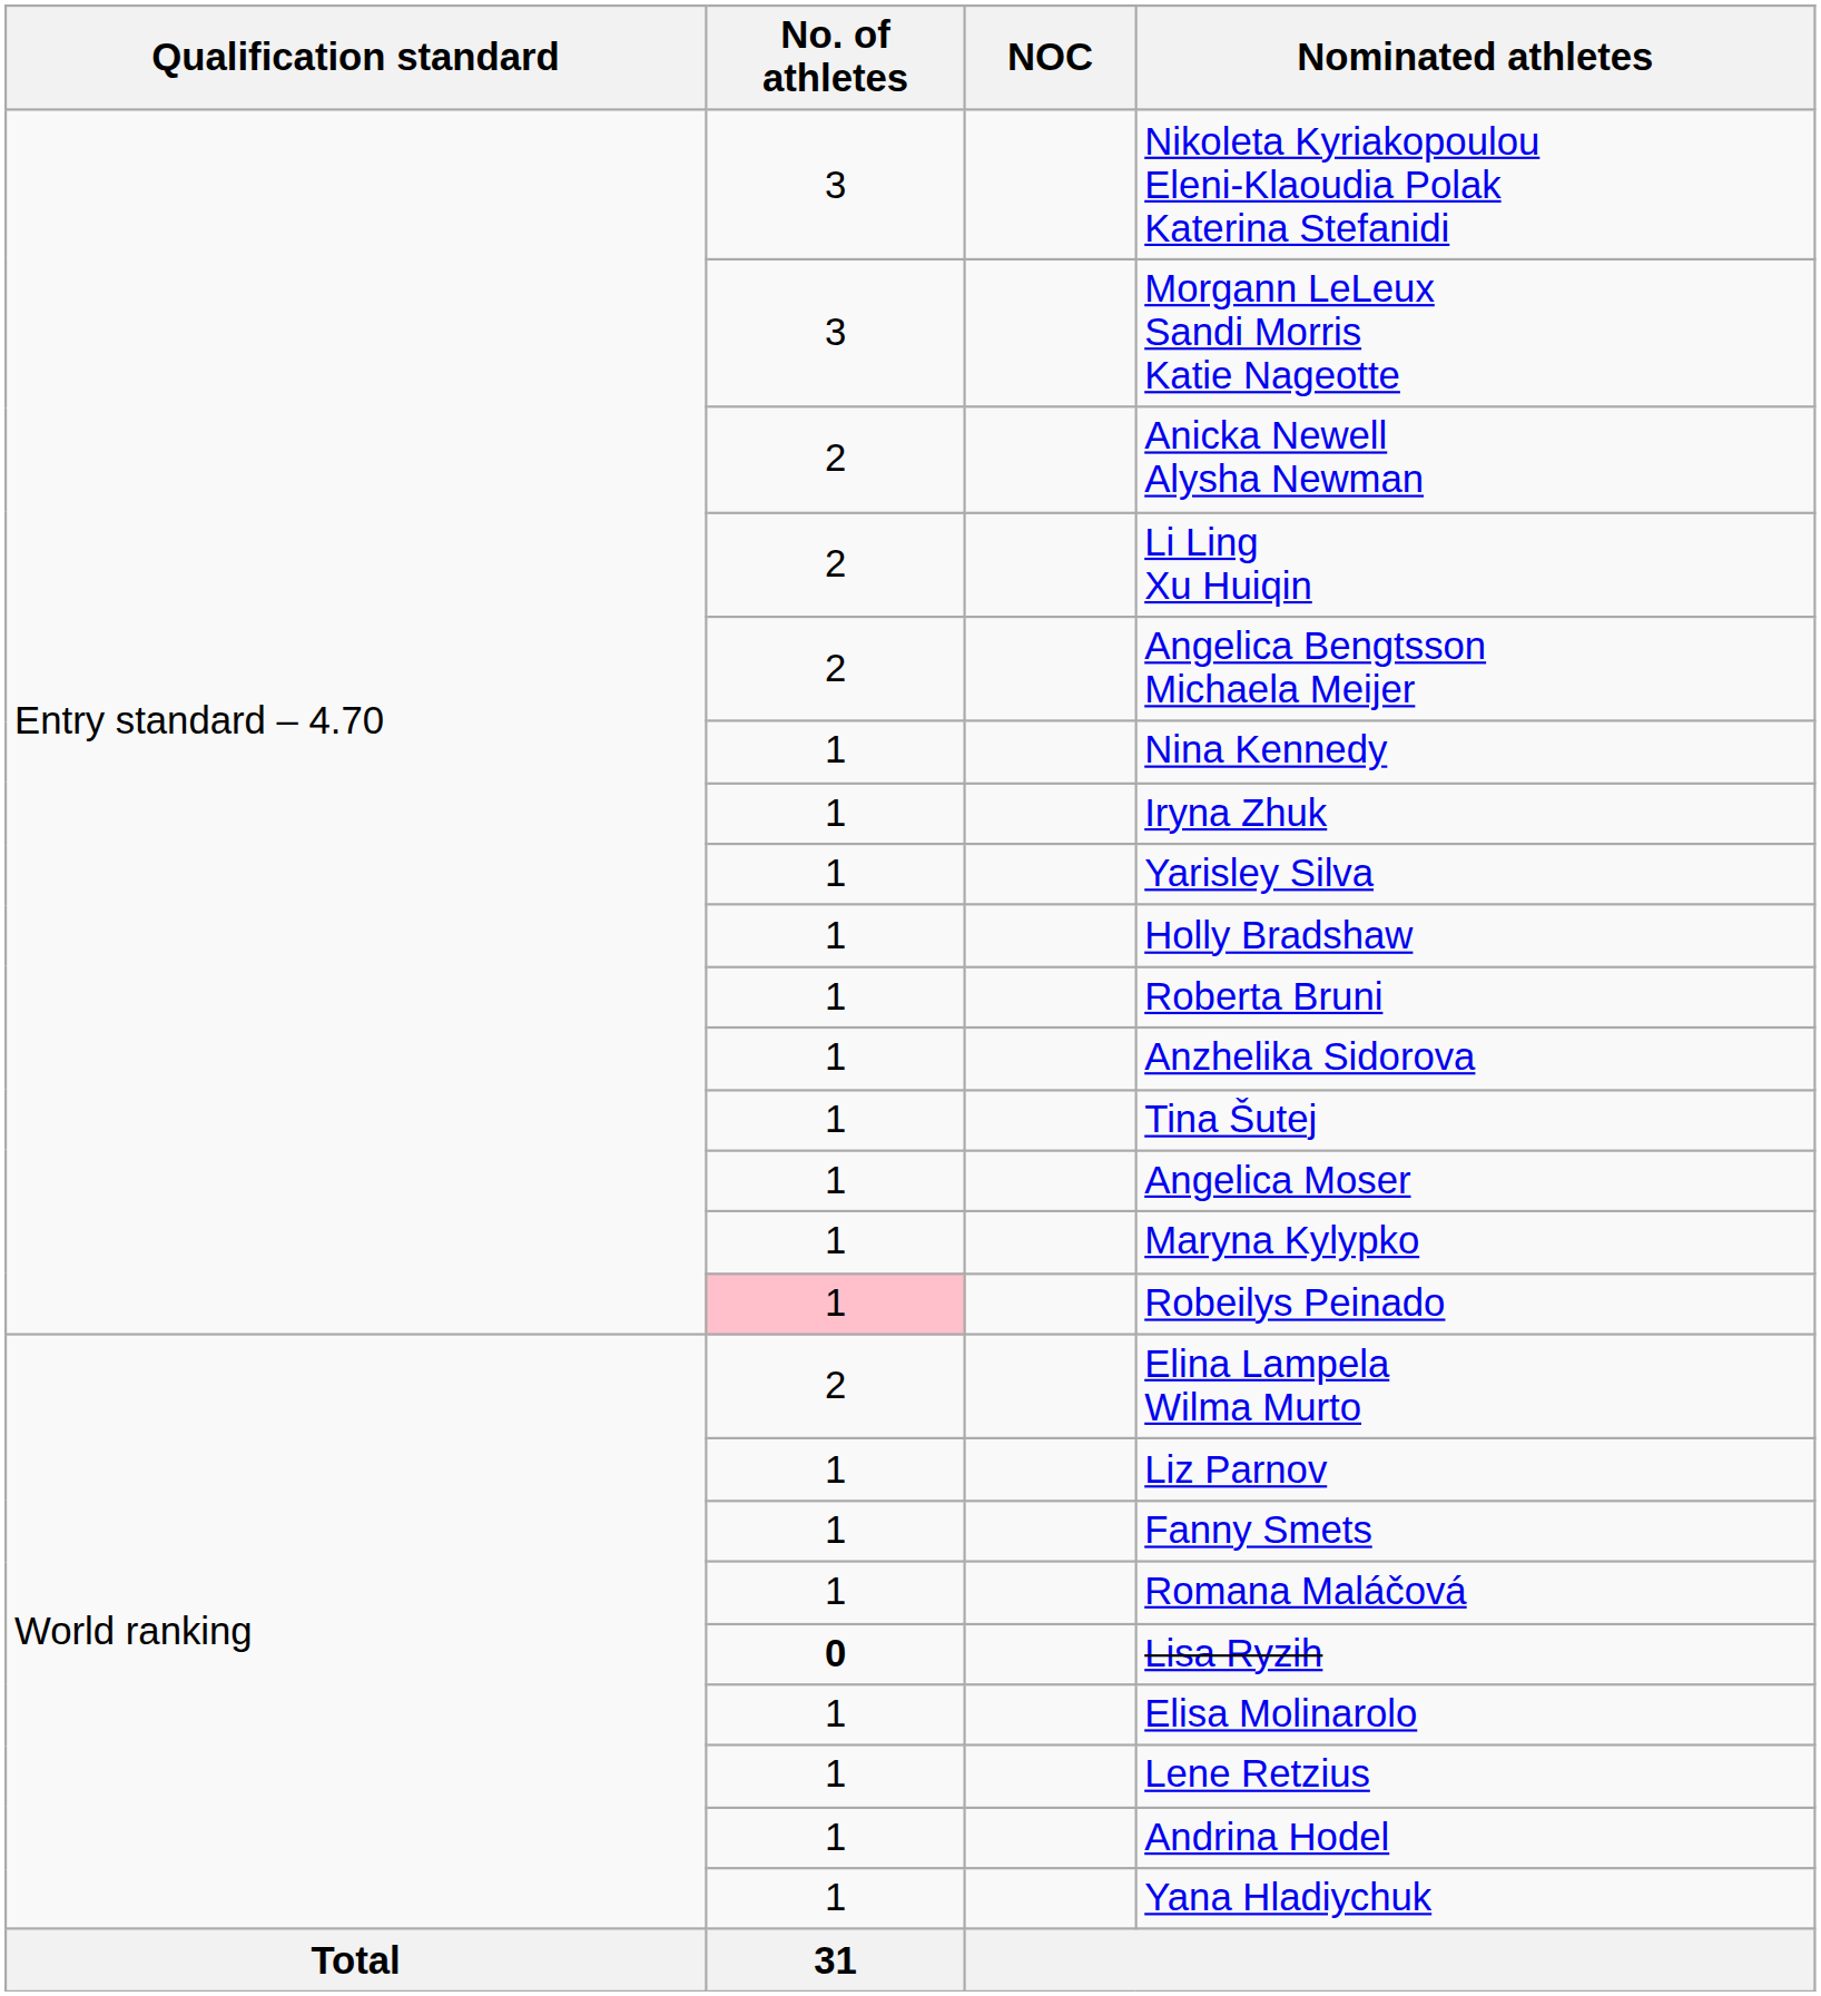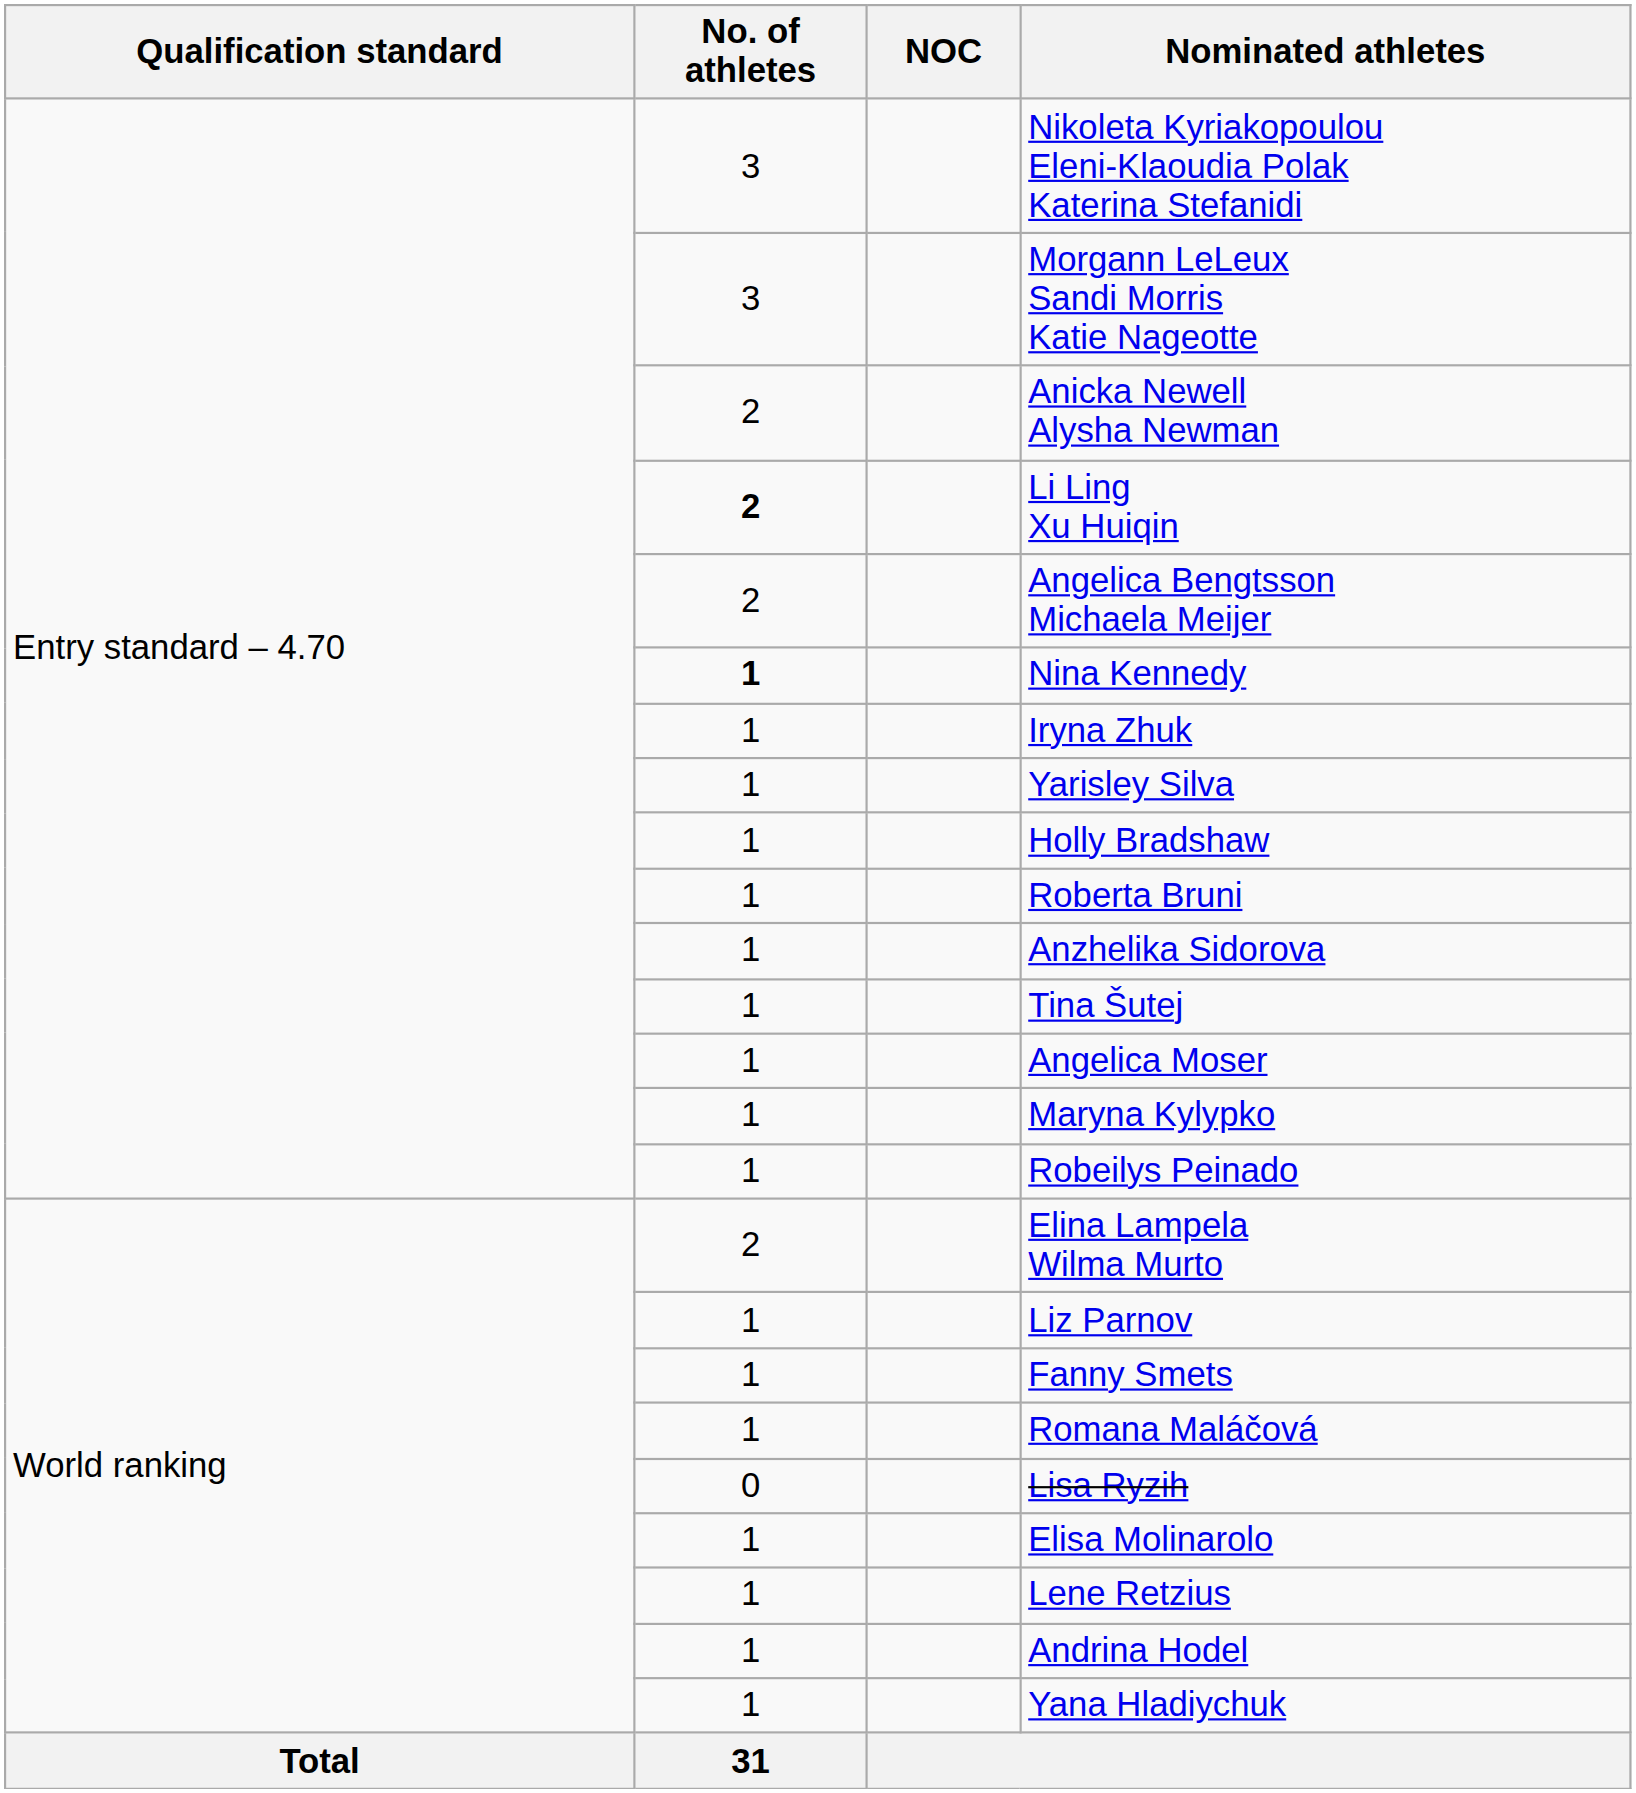Li Ling Xu Huiqin | No. of athletes: normal -> bold
Nina Kennedy | No. of athletes: normal -> bold
Robeilys Peinado | No. of athletes: pink background -> no background
Lisa Ryzih | No. of athletes: bold -> normal
